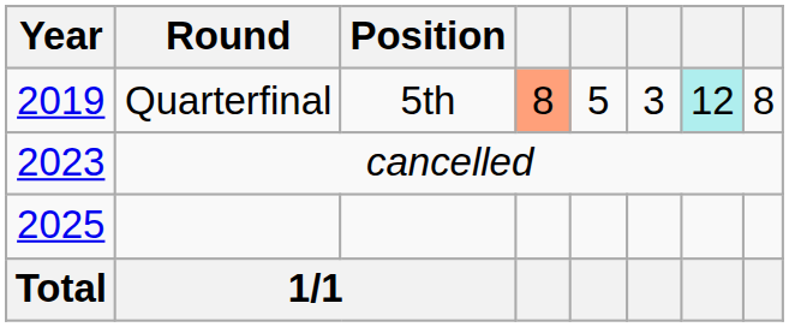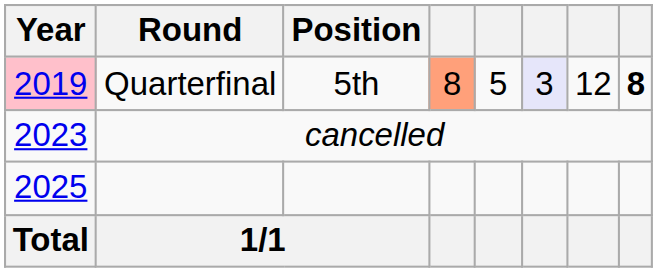Quarterfinal | Year: no background -> pink background
Quarterfinal | column 6: no background -> lavender background
Quarterfinal | column 7: paleturquoise background -> no background
Quarterfinal | column 8: normal -> bold
